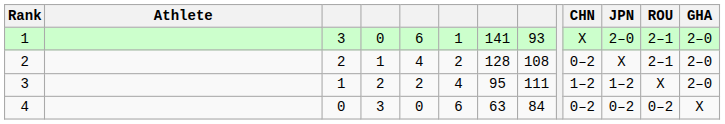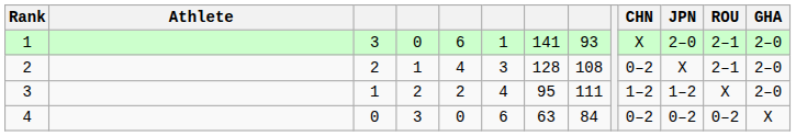row 3 | column 6: 2 -> 3
